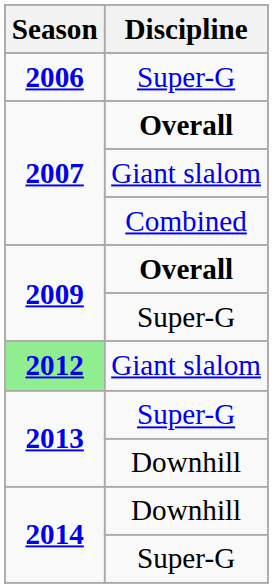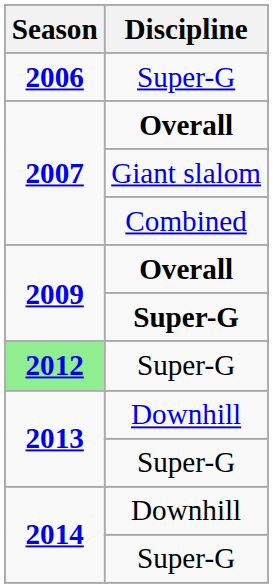row 7 | Discipline: normal -> bold
row 8 | Discipline: Giant slalom -> Super-G
row 9 | Discipline: Super-G -> Downhill
row 10 | Discipline: Downhill -> Super-G
